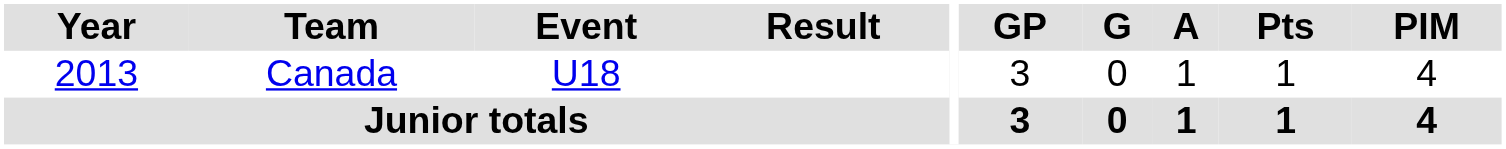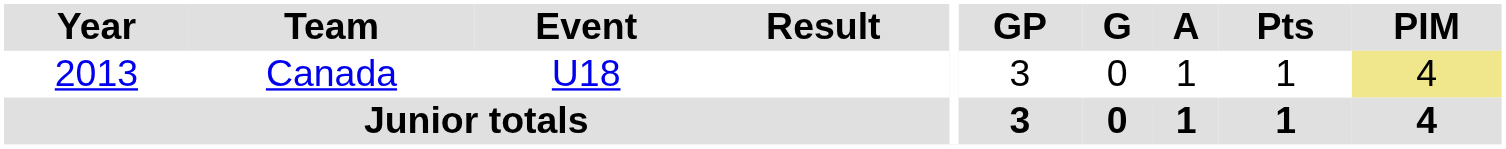Canada | PIM: no background -> khaki background
